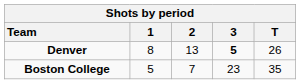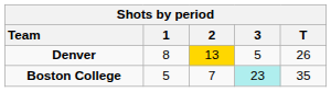Denver | 2: no background -> gold background
Denver | 3: bold -> normal
Boston College | 3: no background -> paleturquoise background
